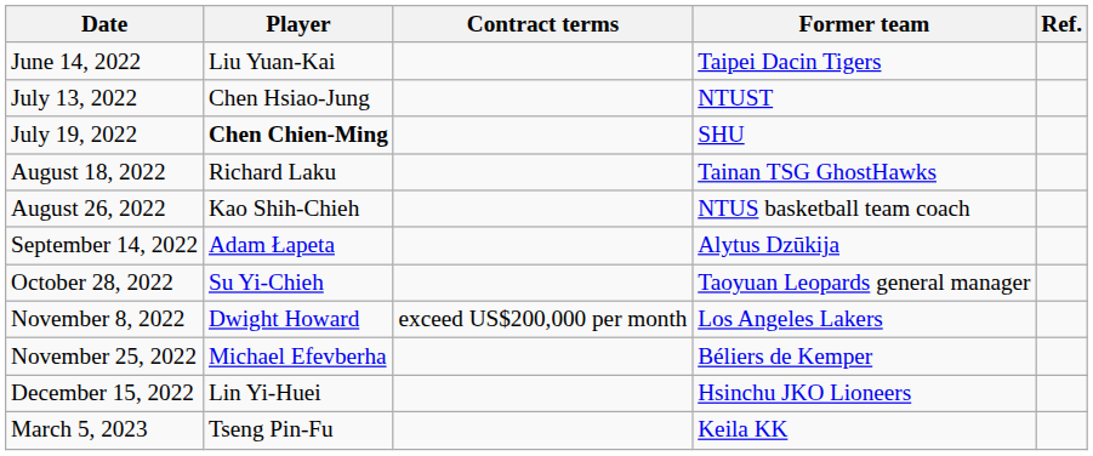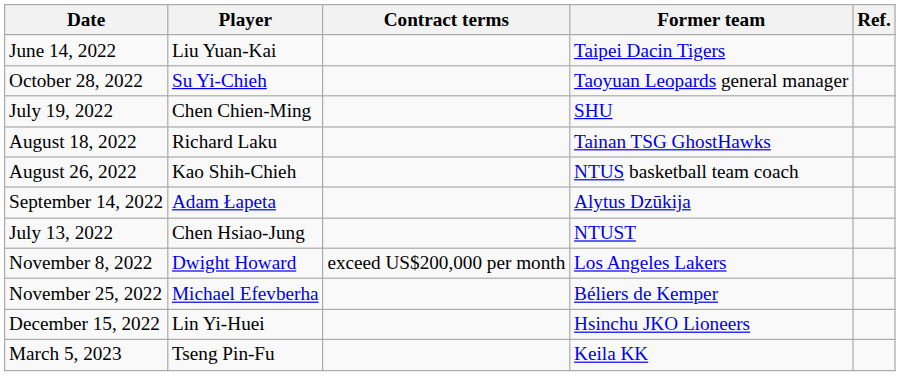rows swapped: July 13, 2022 <-> October 28, 2022
July 19, 2022 | Player: bold -> normal
